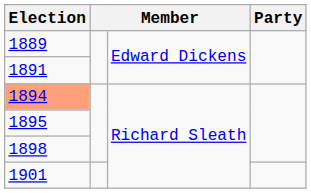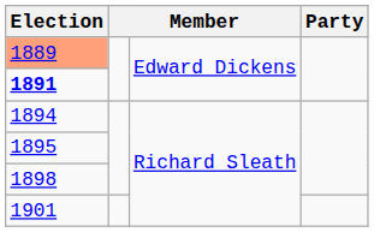1889 | Election: no background -> lightsalmon background
1891 | Election: normal -> bold
1894 | Election: lightsalmon background -> no background
